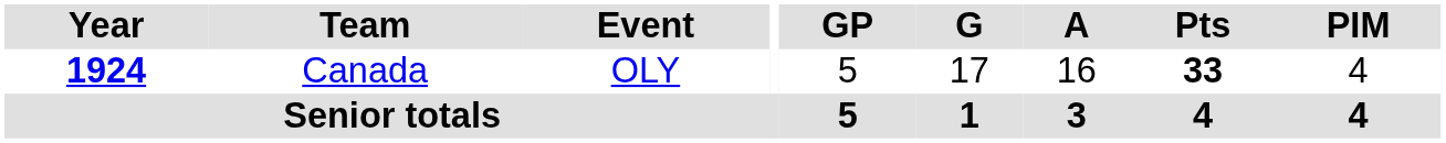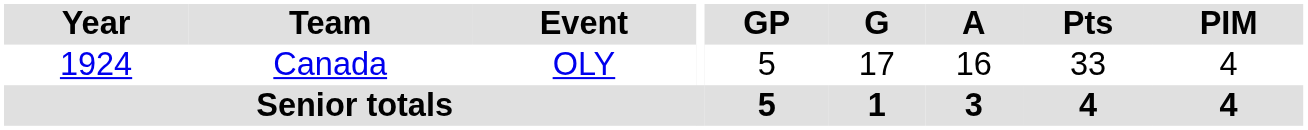Canada | Year: bold -> normal
Canada | Pts: bold -> normal
